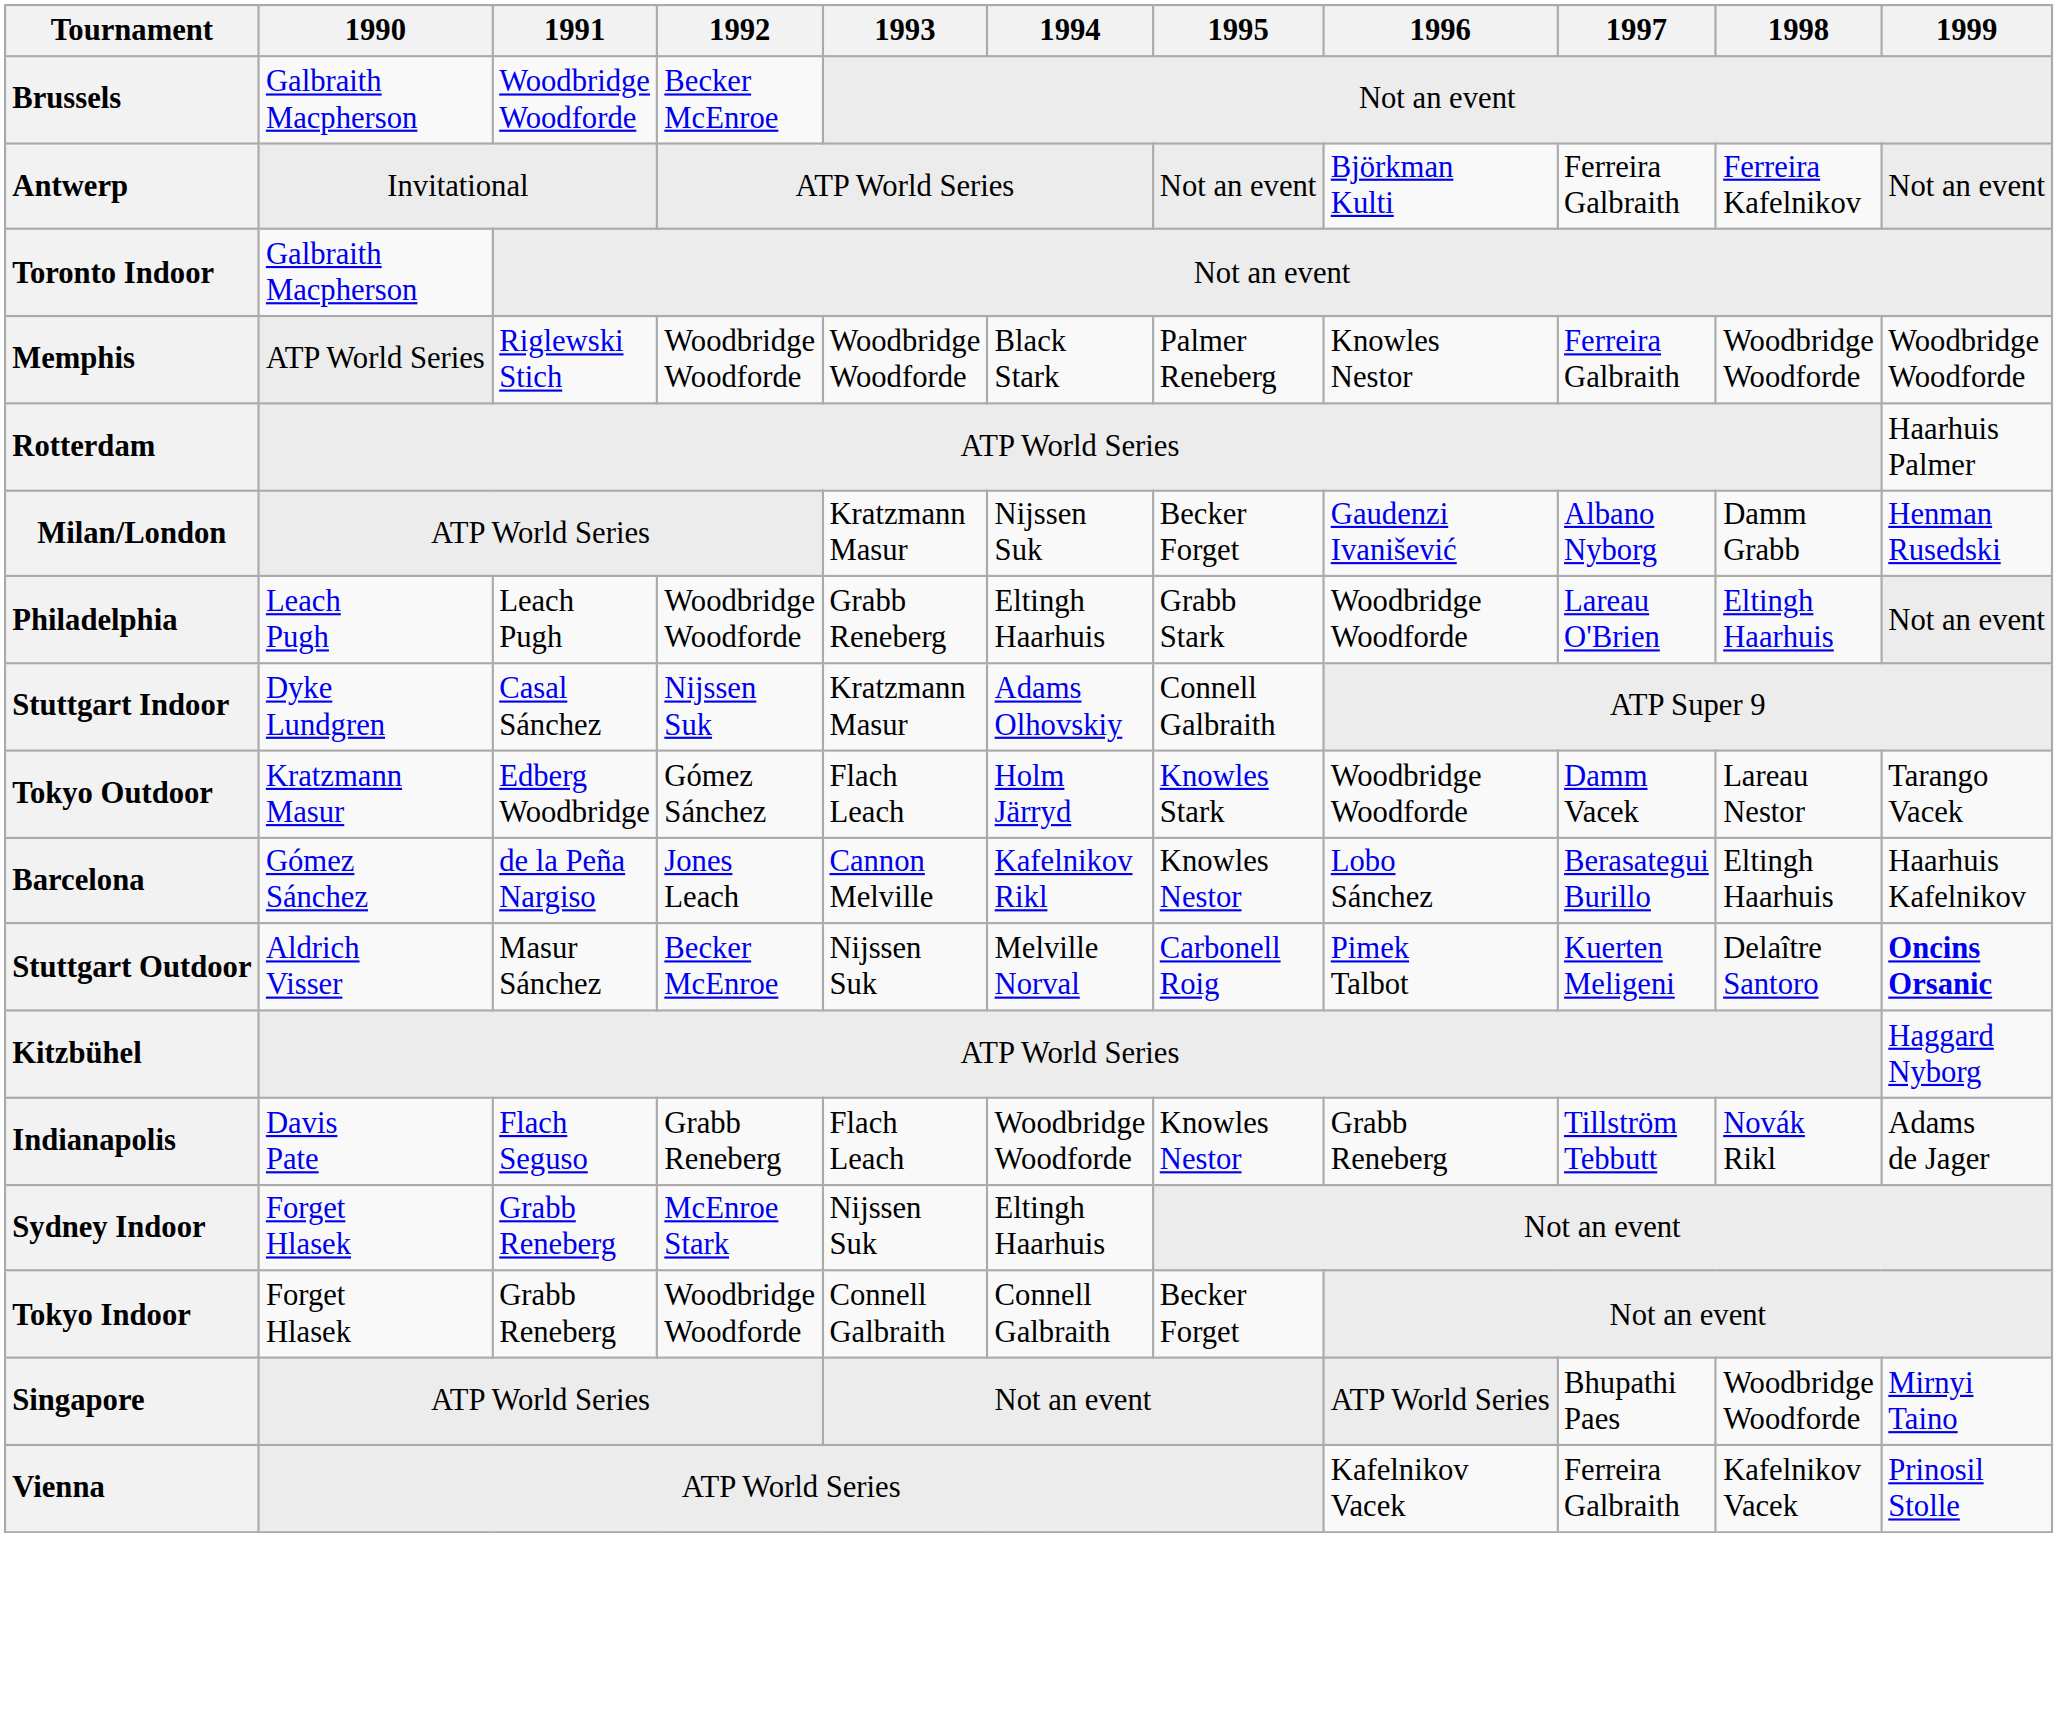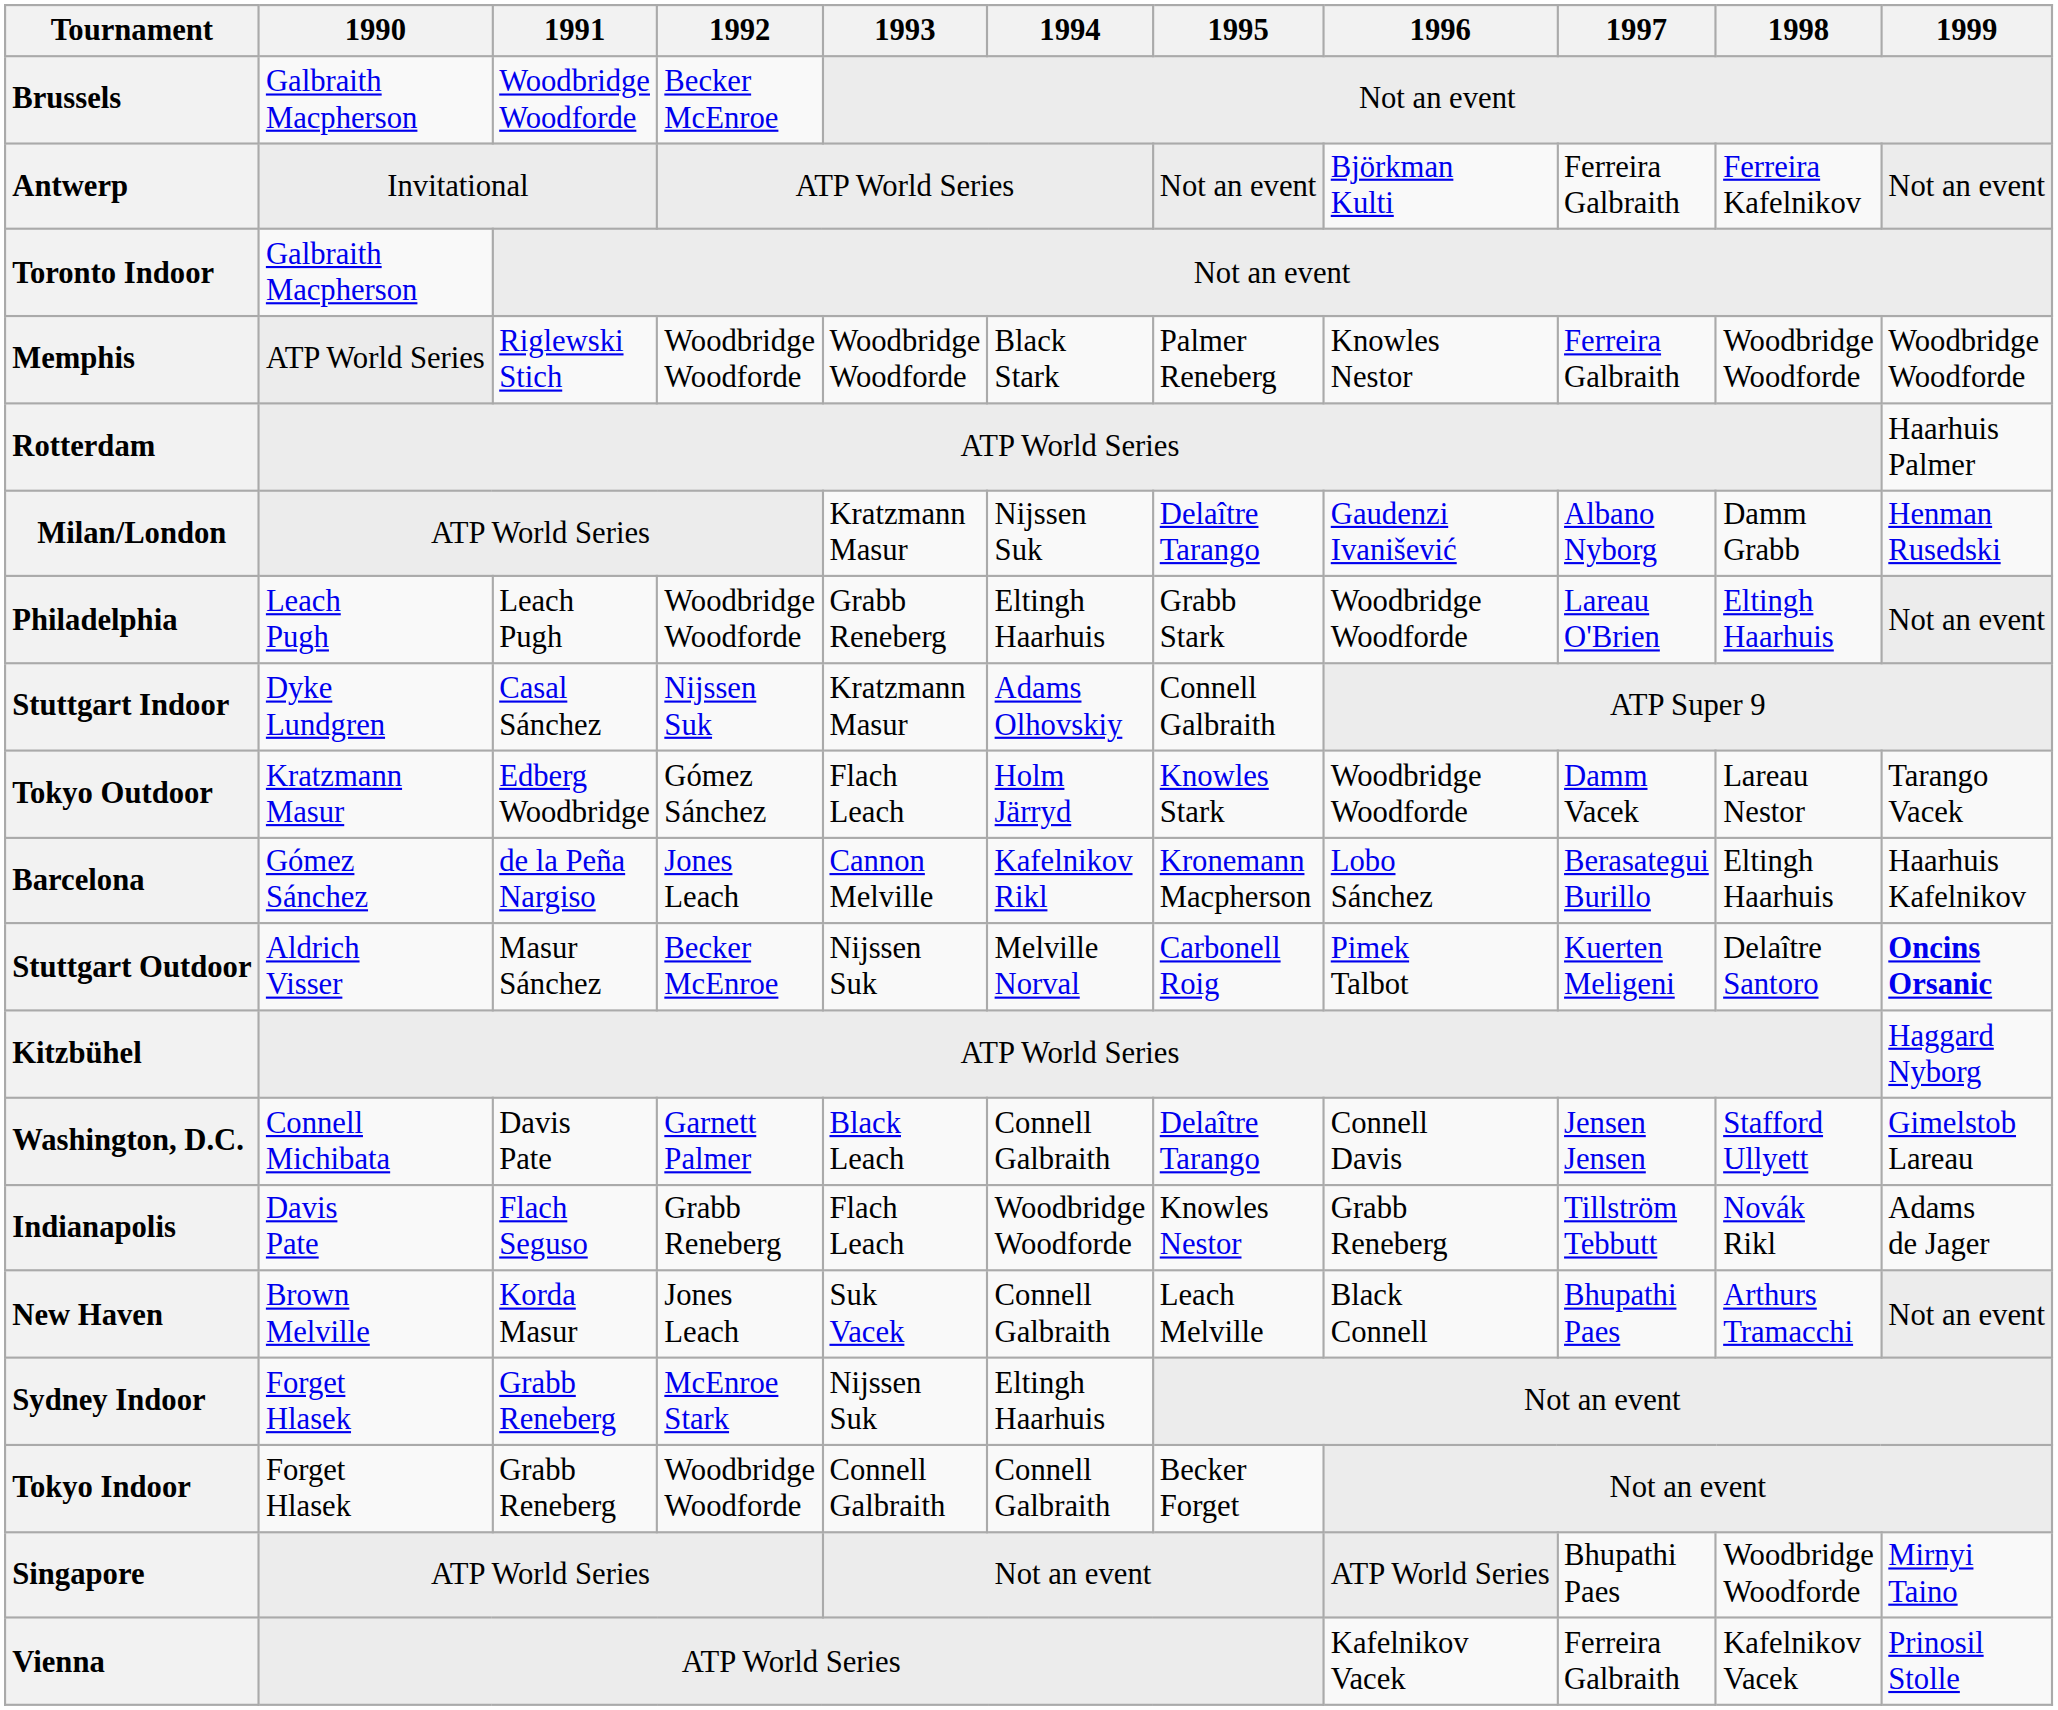Milan/London | 1995: Becker Forget -> Delaître Tarango
Barcelona | 1995: Knowles Nestor -> Kronemann Macpherson
+ row: Washington, D.C. | Connell Michibata | Davis Pate | Garnett Palmer | Black Leach | Connell Galbraith | Delaître Tarango | Connell Davis | Jensen Jensen | Stafford Ullyett | Gimelstob Lareau
+ row: New Haven | Brown Melville | Korda Masur | Jones Leach | Suk Vacek | Connell Galbraith | Leach Melville | Black Connell | Bhupathi Paes | Arthurs Tramacchi | Not an event
